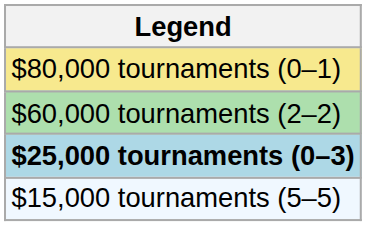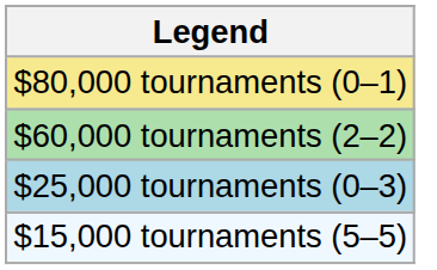row 4 | column 1: bold -> normal
